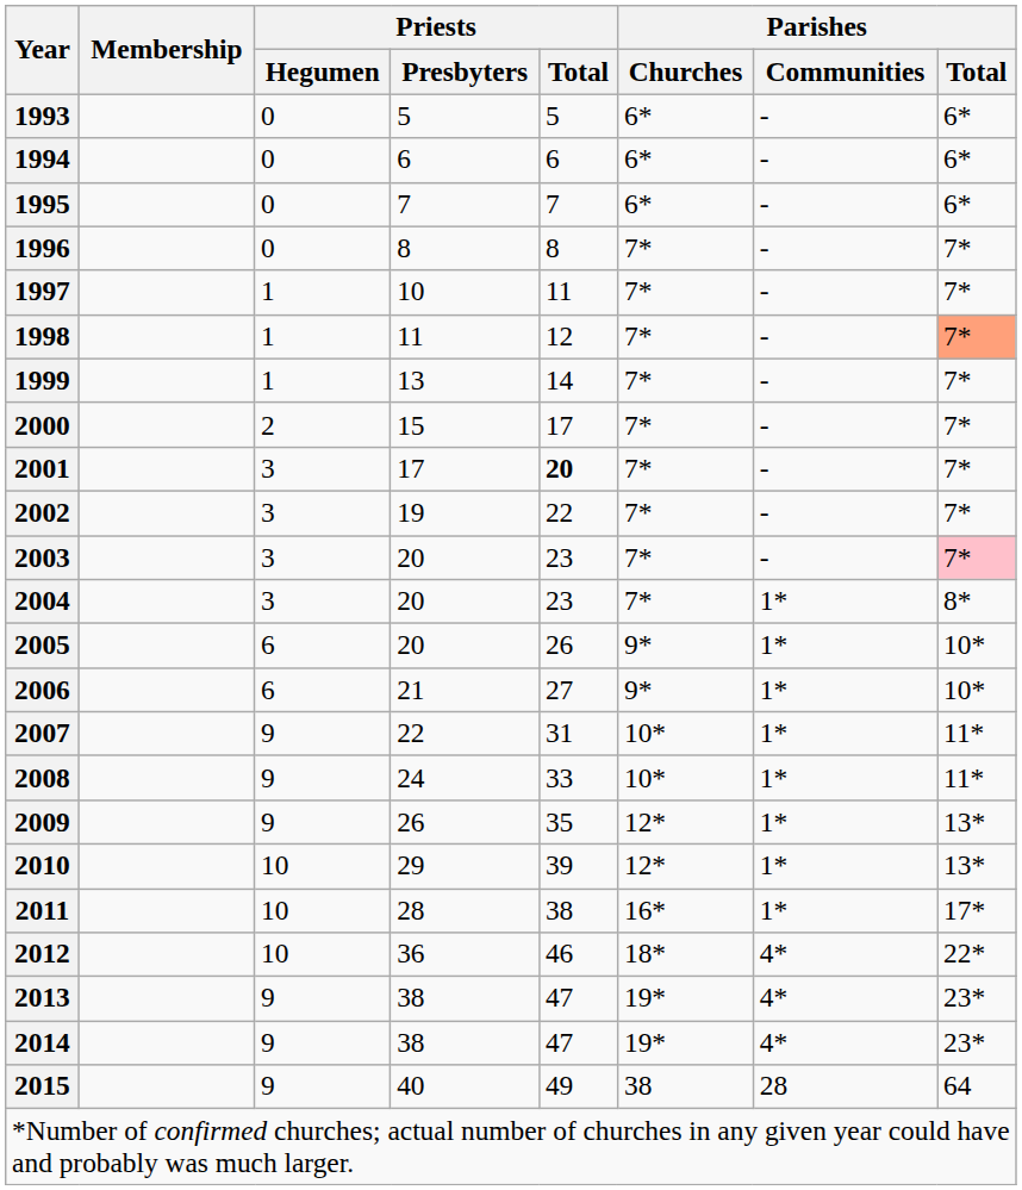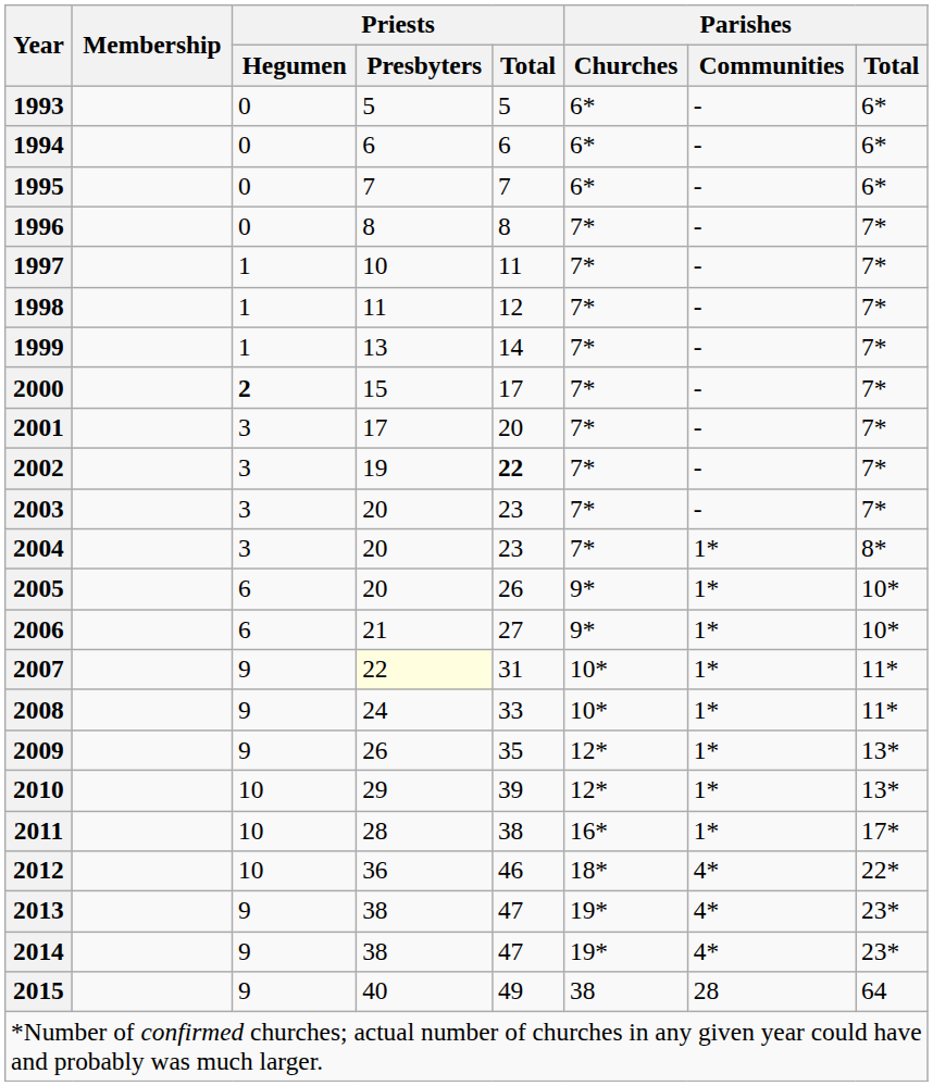1998 | Parishes / Total: lightsalmon background -> no background
2000 | Priests / Hegumen: normal -> bold
2001 | Priests / Total: bold -> normal
2002 | Priests / Total: normal -> bold
2003 | Parishes / Total: pink background -> no background
2007 | Priests / Presbyters: no background -> lightyellow background
